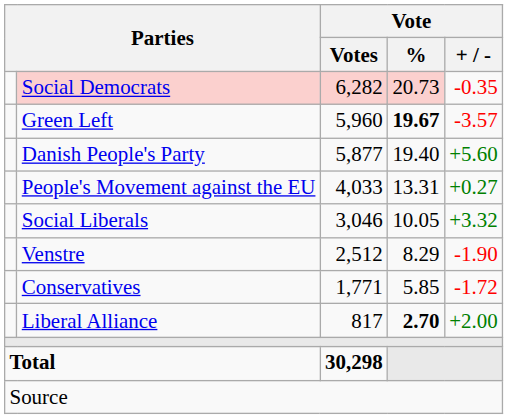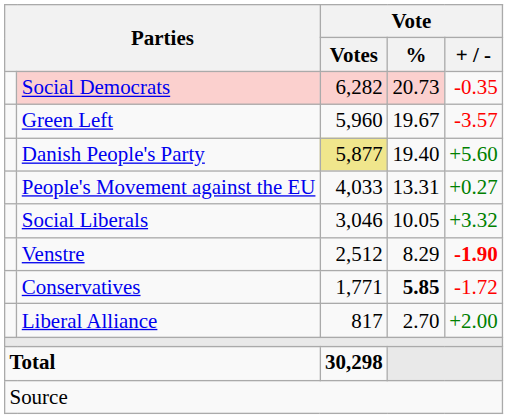Green Left | Vote / %: bold -> normal
Danish People's Party | Vote / Votes: no background -> khaki background
Venstre | Vote / + / -: normal -> bold
Conservatives | Vote / %: normal -> bold
Liberal Alliance | Vote / %: bold -> normal
